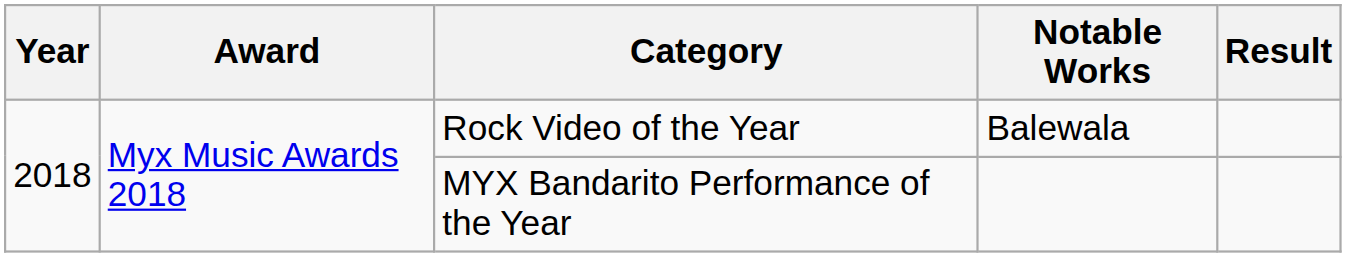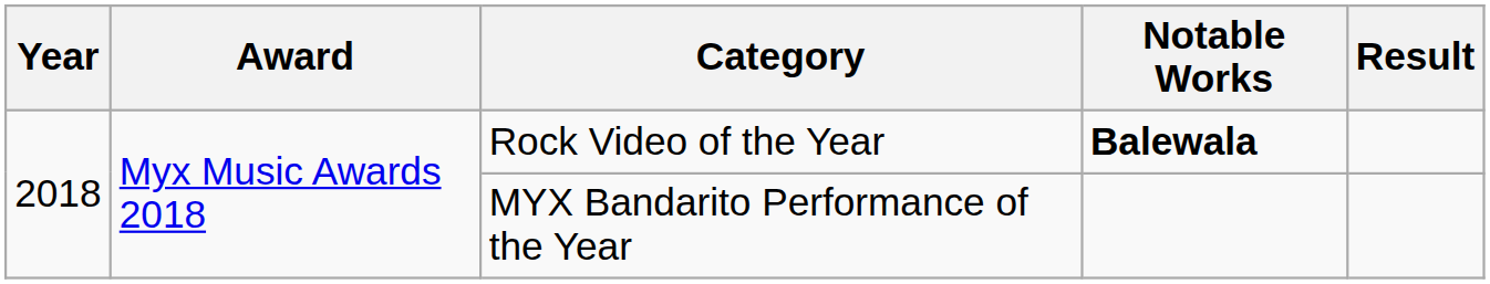Rock Video of the Year | Notable Works: normal -> bold
